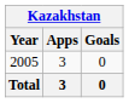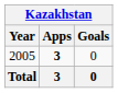2005 | Apps: normal -> bold
